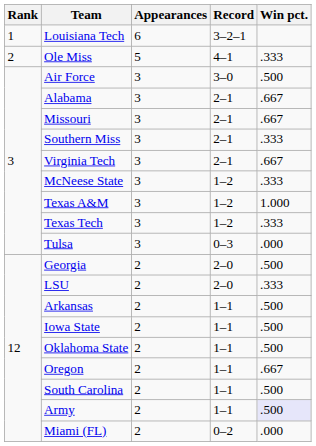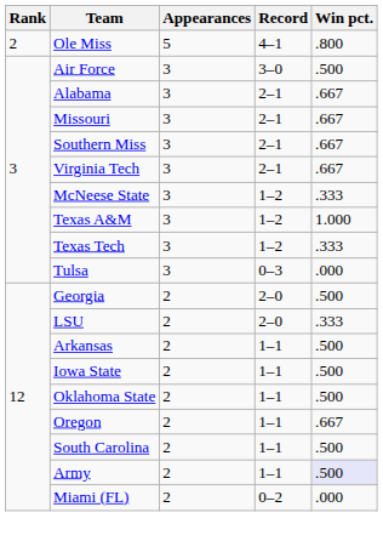- row: 1 | Louisiana Tech | 6 | 3–2–1
Ole Miss | Win pct.: .333 -> .800
Southern Miss | Win pct.: .333 -> .667
